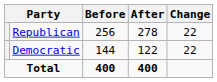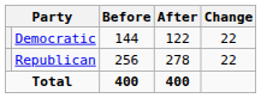rows swapped: Republican <-> Democratic
